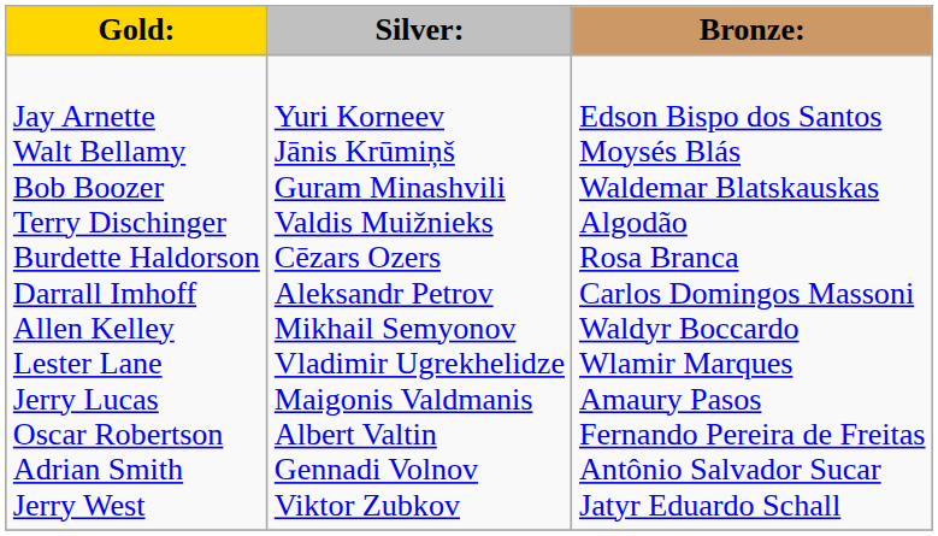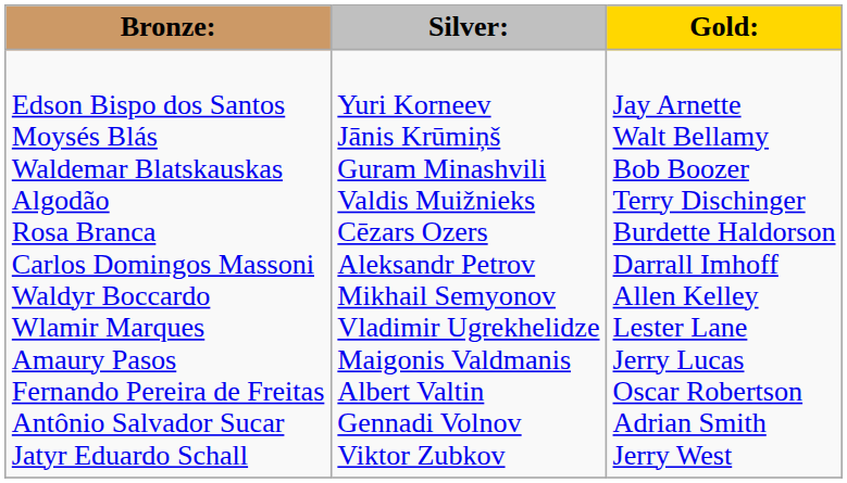columns swapped: Gold: <-> Bronze:
